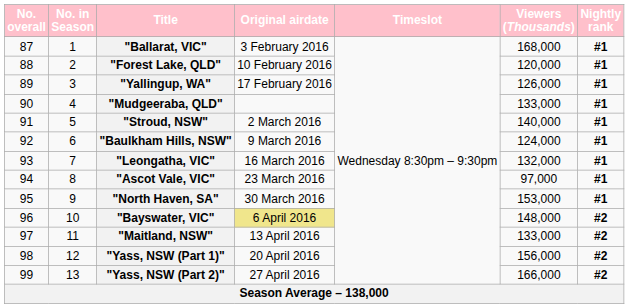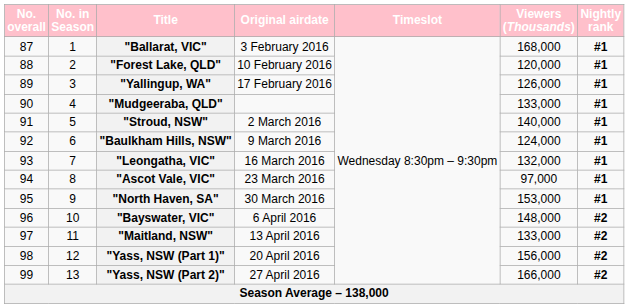"Bayswater, VIC" | Original airdate: khaki background -> no background
